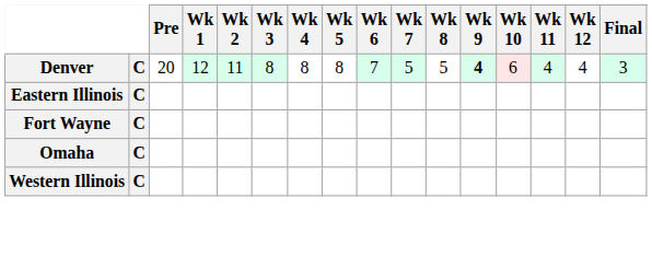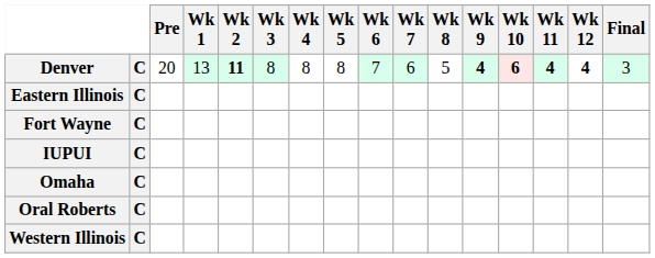Denver | Wk 1: 12 -> 13
Denver | Wk 2: normal -> bold
Denver | Wk 7: 5 -> 6
Denver | Wk 10: normal -> bold
Denver | Wk 11: normal -> bold
Denver | Wk 12: normal -> bold
+ row: IUPUI | C
+ row: Oral Roberts | C
